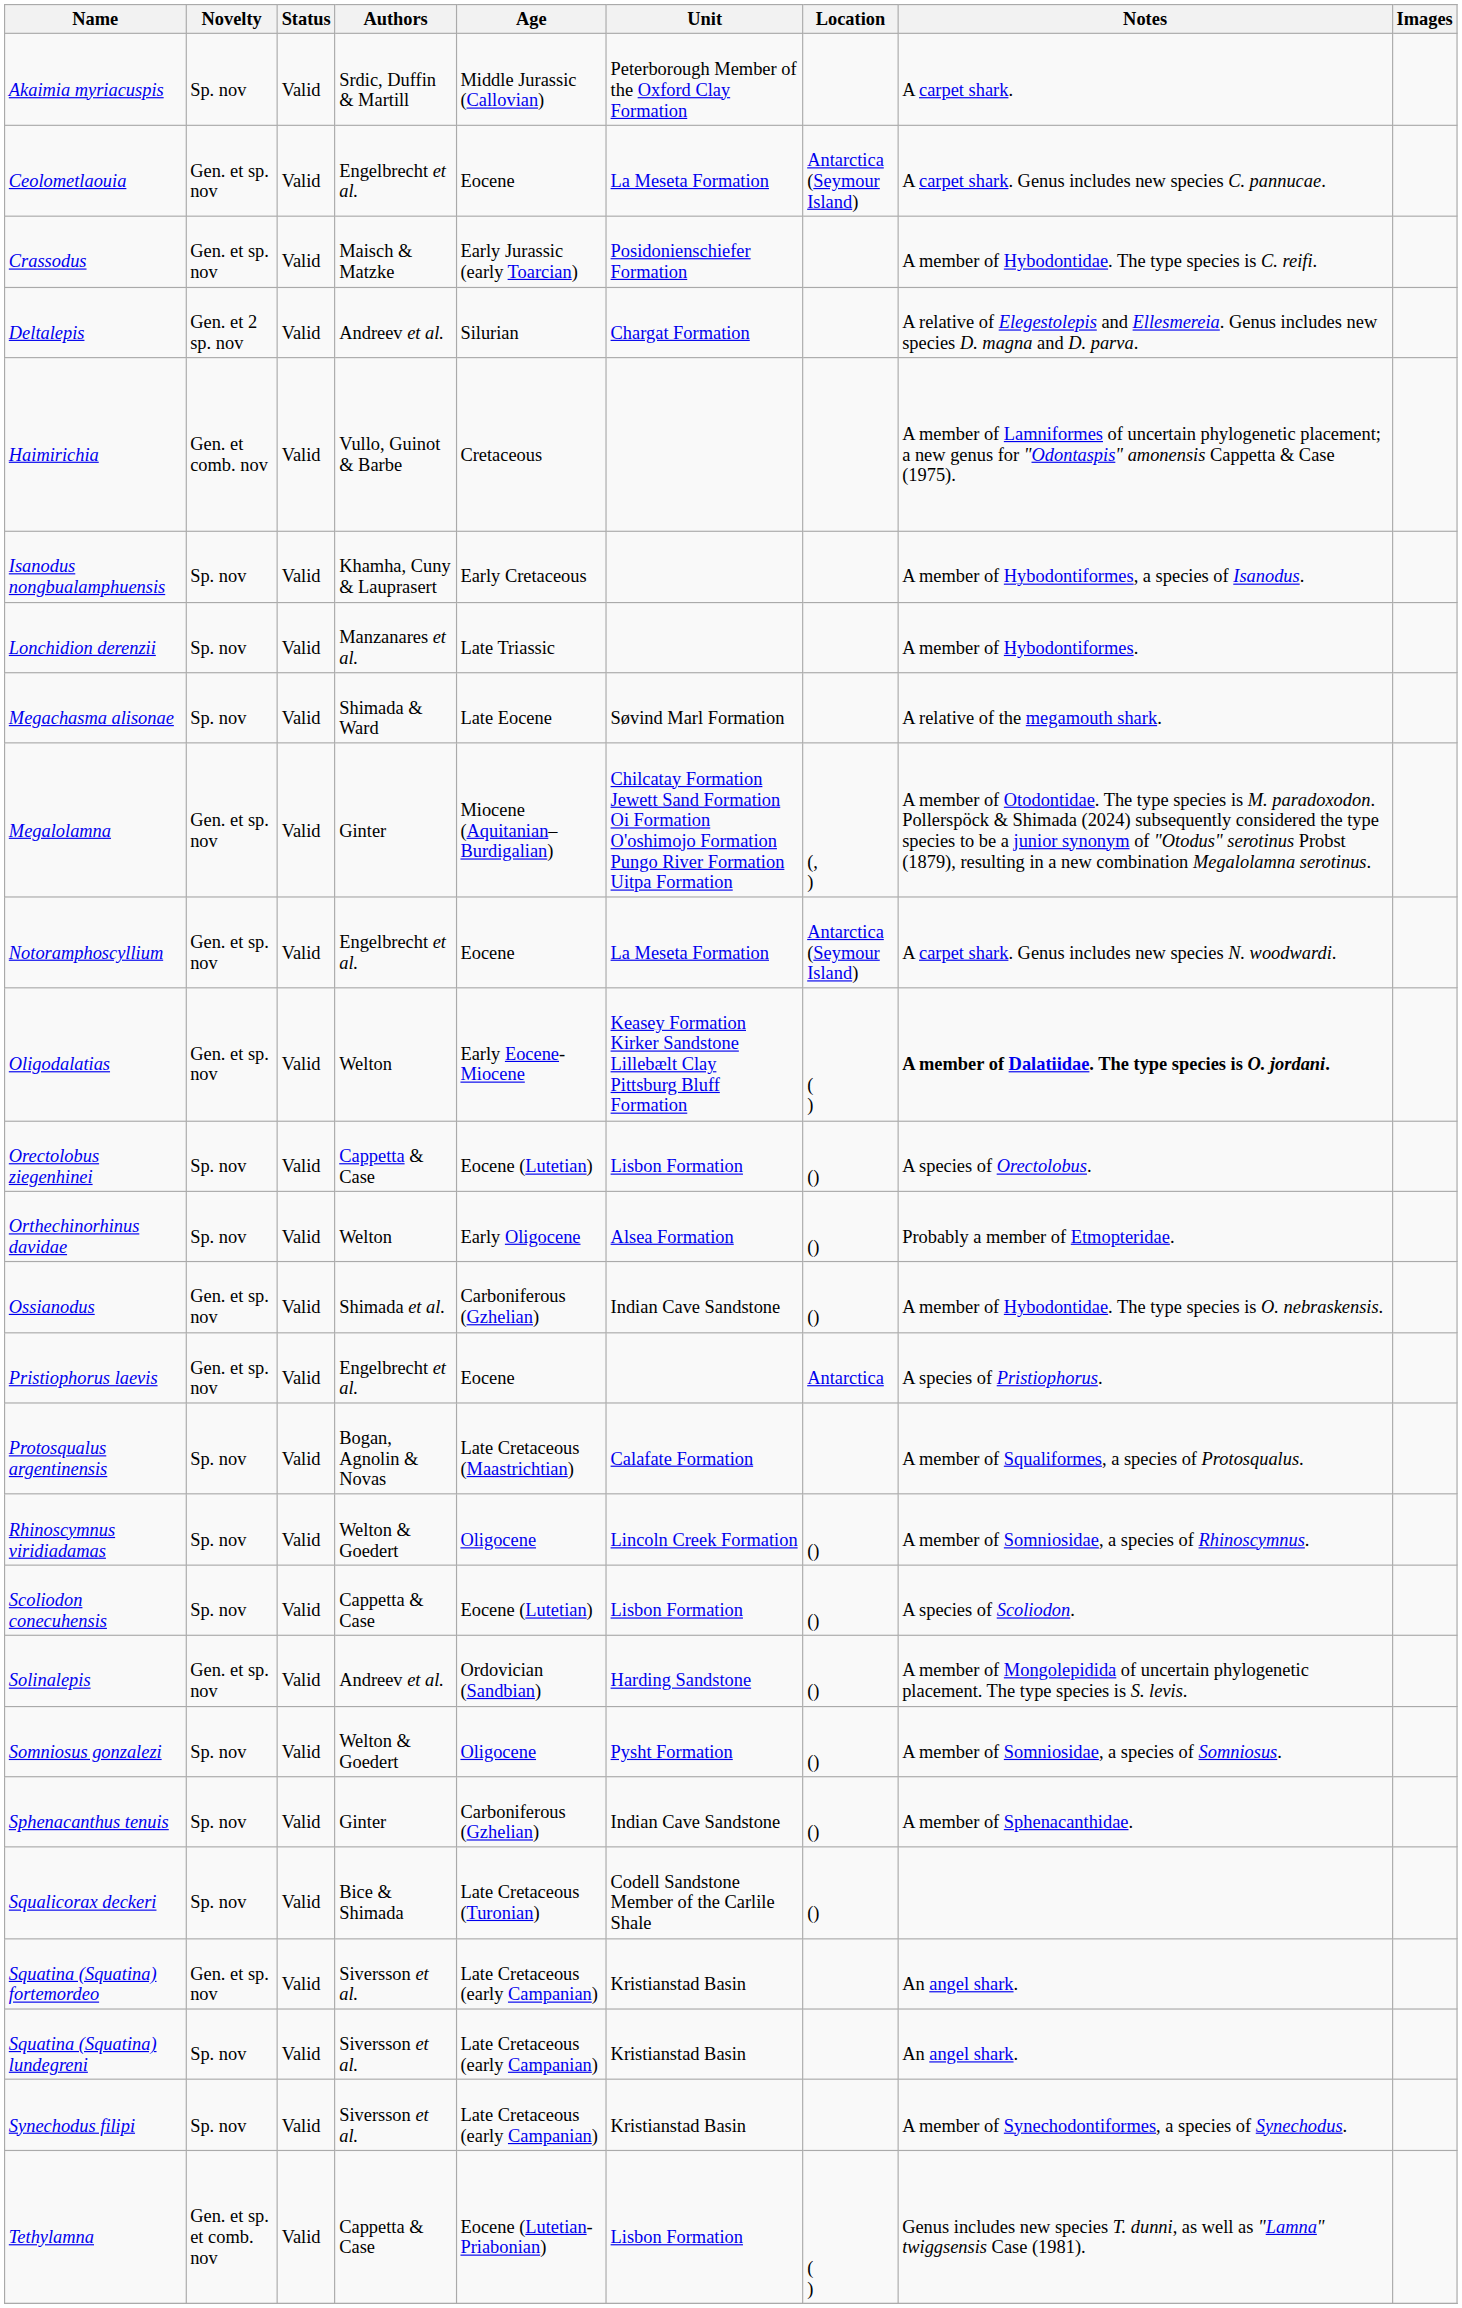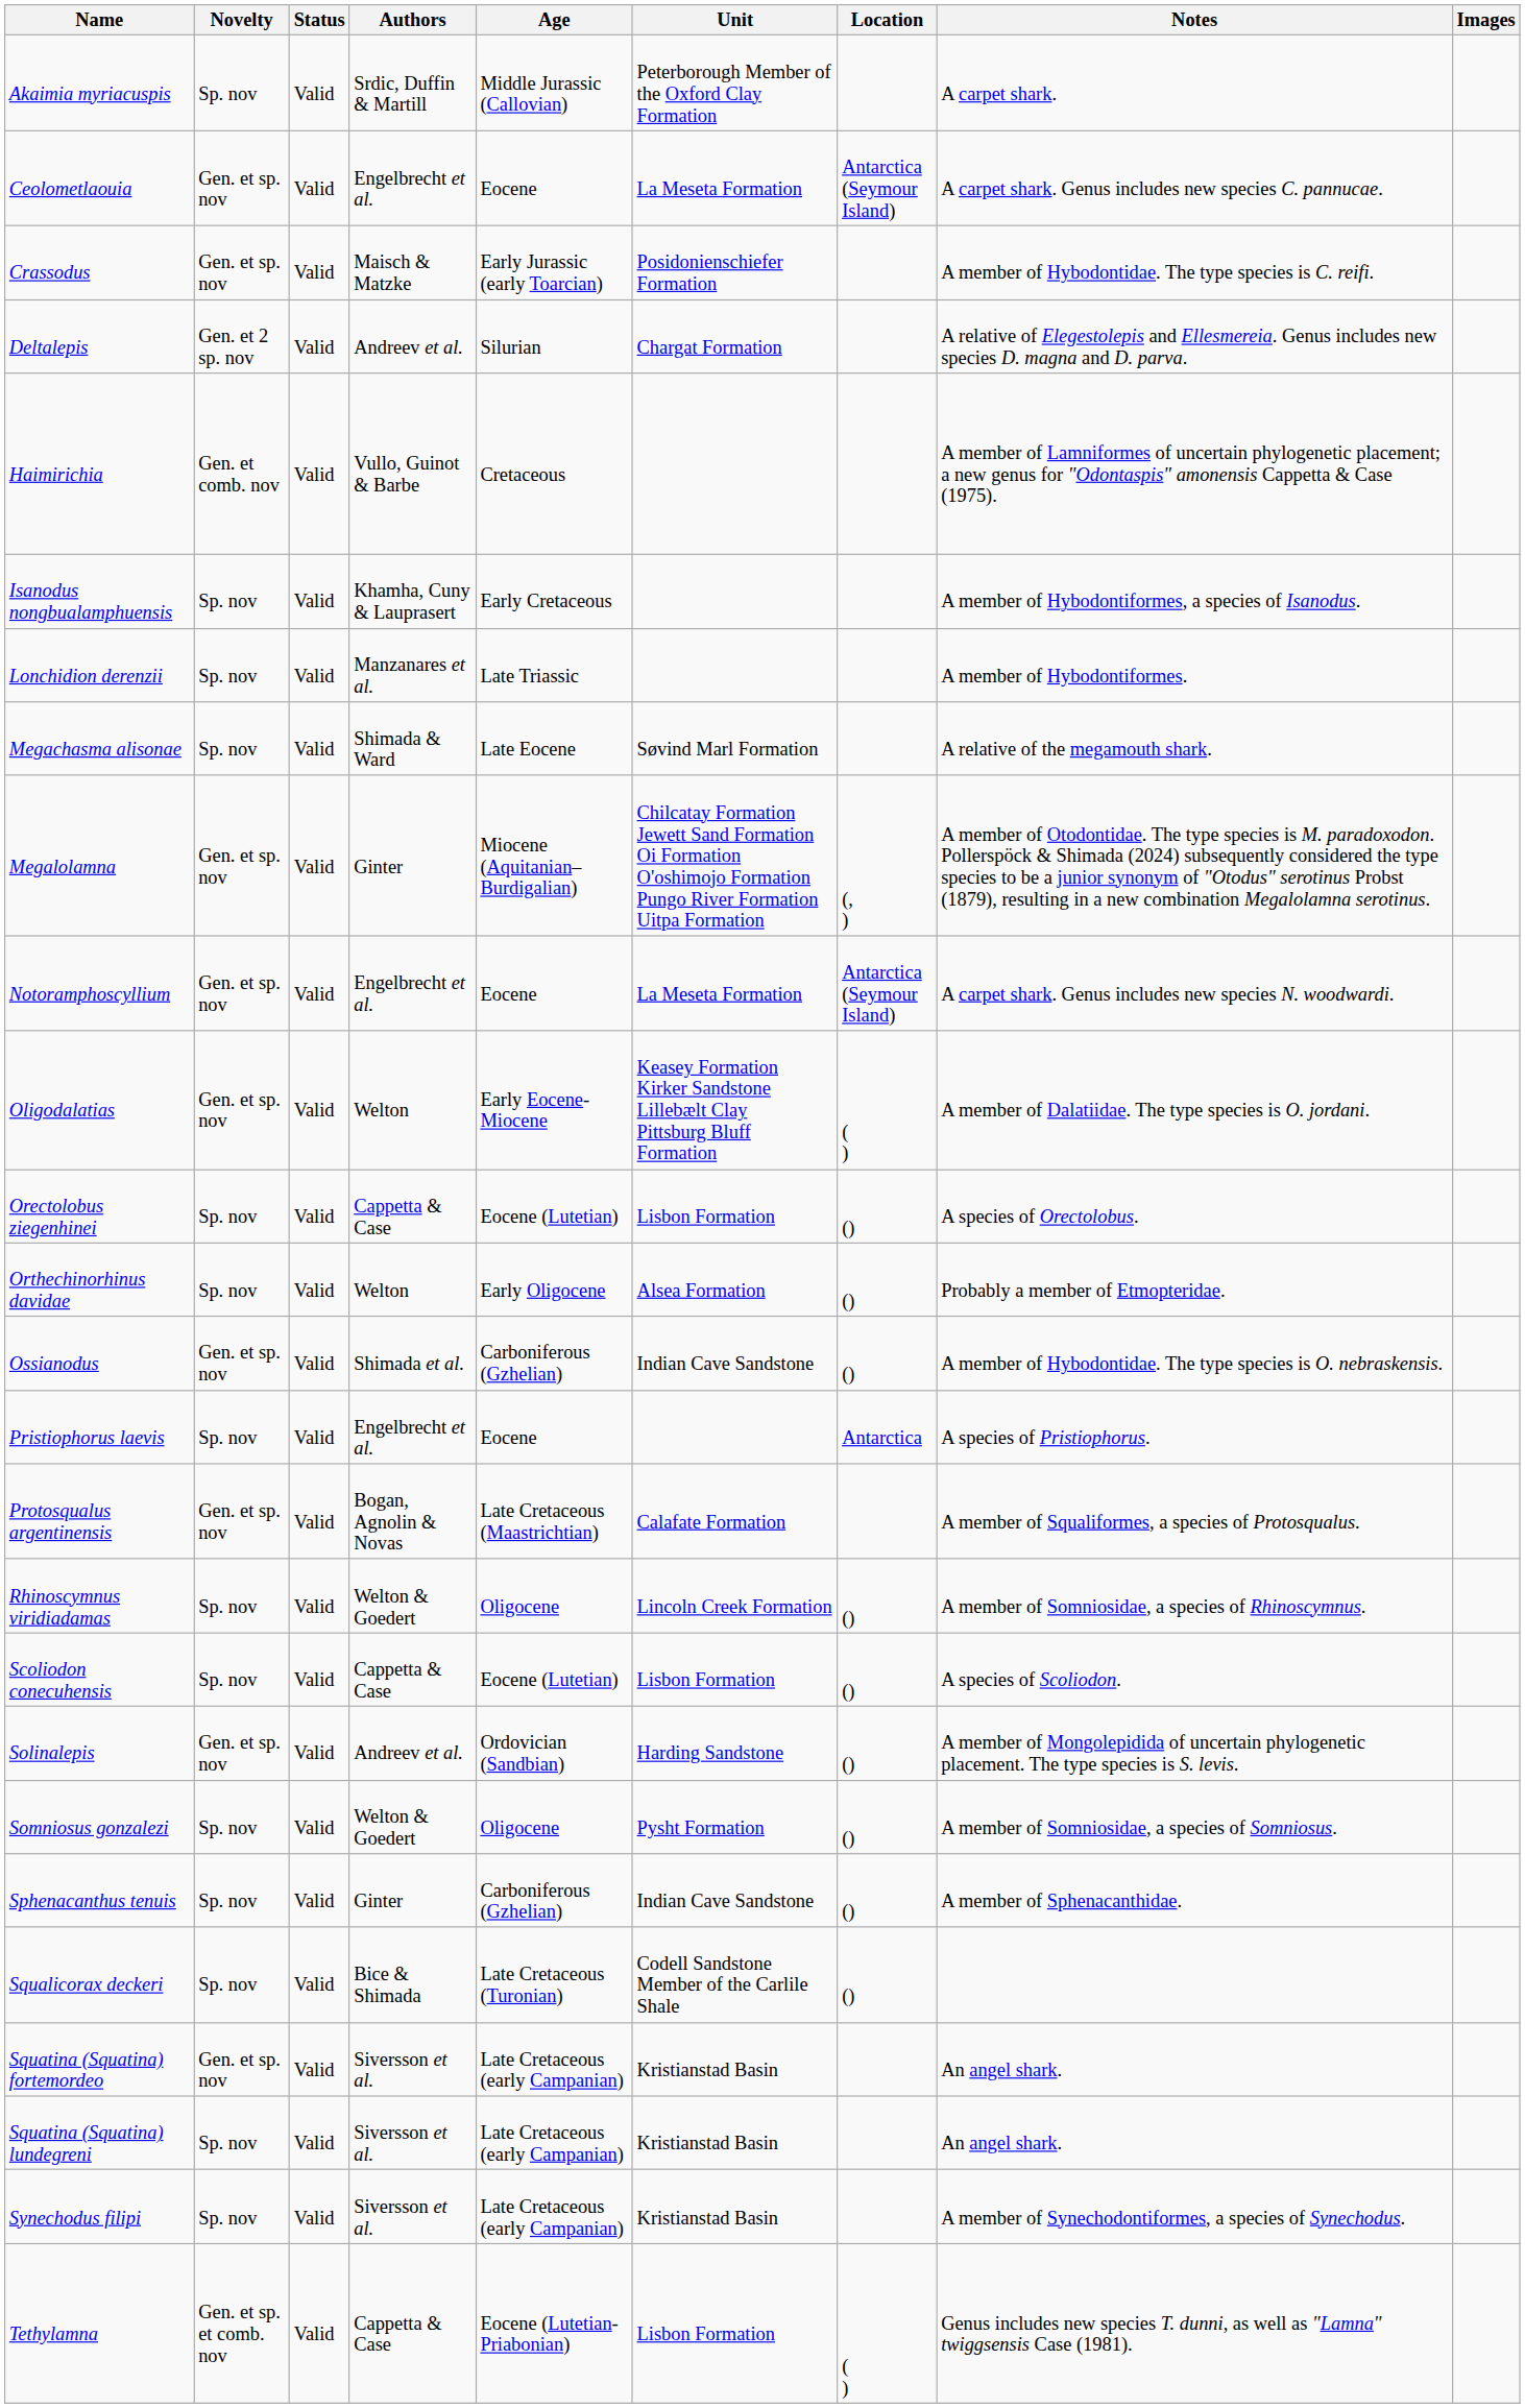Oligodalatias | Notes: bold -> normal
Pristiophorus laevis | Novelty: Gen. et sp. nov -> Sp. nov
Protosqualus argentinensis | Novelty: Sp. nov -> Gen. et sp. nov
